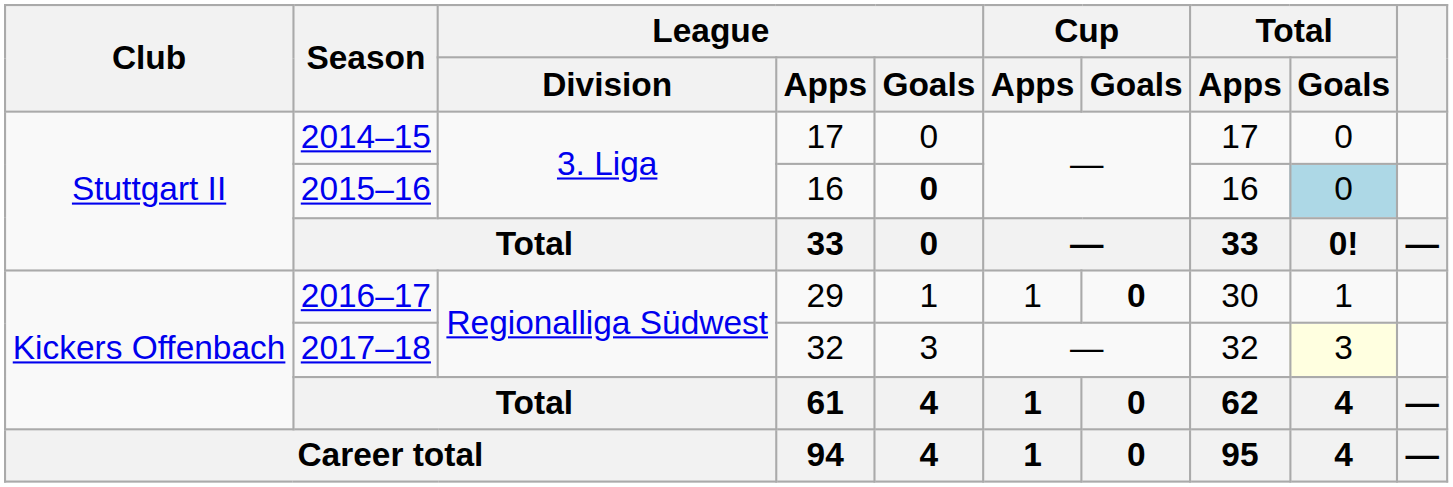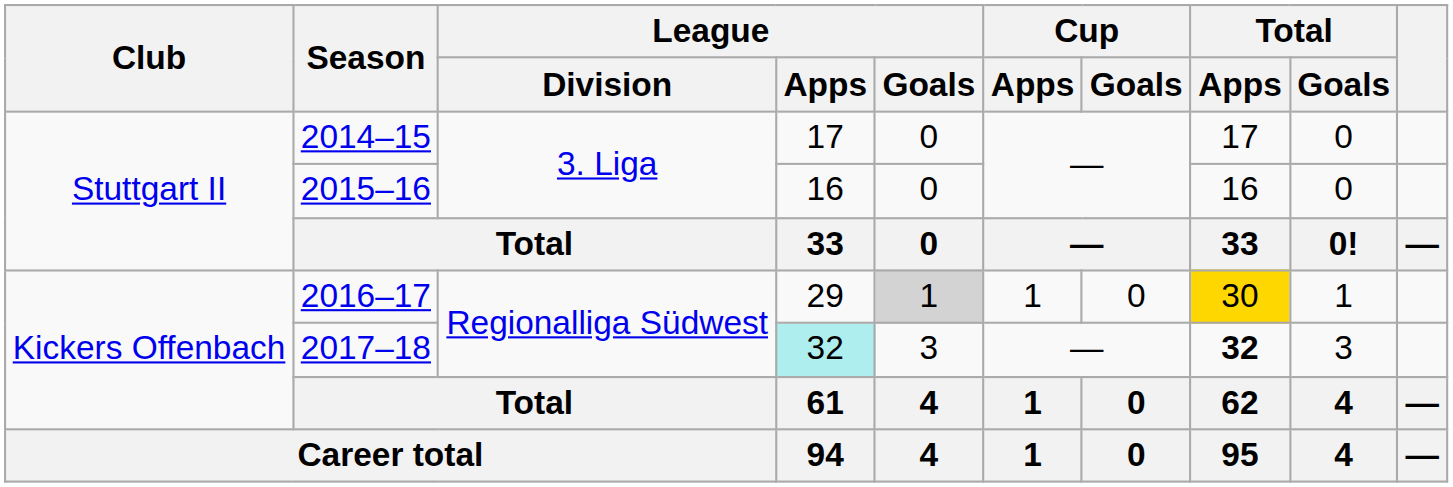2015–16 | League / Goals: bold -> normal
2015–16 | Total / Goals: lightblue background -> no background
2016–17 | League / Goals: no background -> lightgrey background
2016–17 | Cup / Goals: bold -> normal
2016–17 | Total / Apps: no background -> gold background
2017–18 | League / Apps: no background -> paleturquoise background
2017–18 | Total / Apps: normal -> bold
2017–18 | Total / Goals: lightyellow background -> no background
